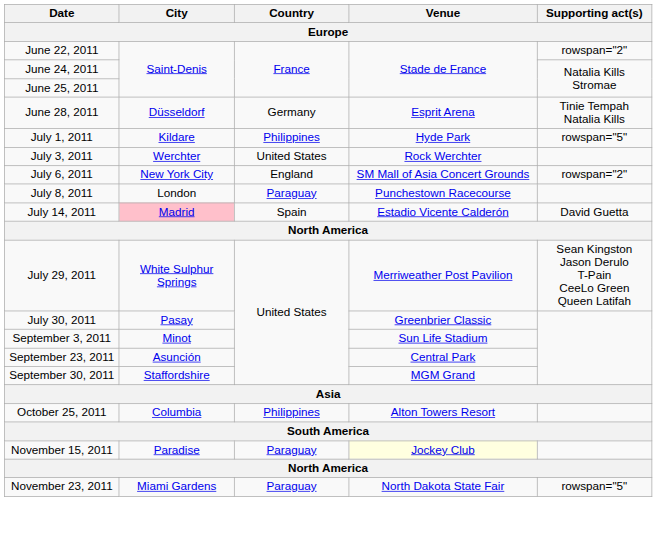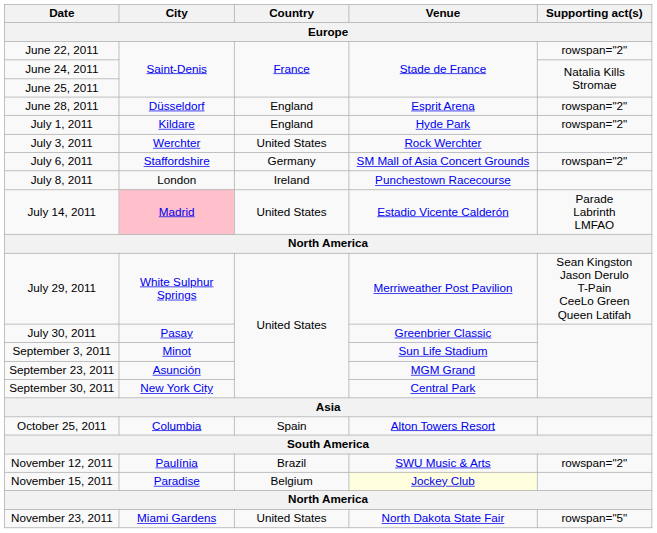June 28, 2011 | Country: Germany -> England
June 28, 2011 | Supporting act(s): Tinie Tempah Natalia Kills -> rowspan="2"
July 1, 2011 | Country: Philippines -> England
July 1, 2011 | Supporting act(s): rowspan="5" -> rowspan="2"
July 6, 2011 | City: New York City -> Staffordshire
July 6, 2011 | Country: England -> Germany
July 8, 2011 | Country: Paraguay -> Ireland
July 14, 2011 | Country: Spain -> United States
July 14, 2011 | Supporting act(s): David Guetta -> Parade Labrinth LMFAO
September 23, 2011 | Venue: Central Park -> MGM Grand
September 30, 2011 | City: Staffordshire -> New York City
September 30, 2011 | Venue: MGM Grand -> Central Park
October 25, 2011 | Country: Philippines -> Spain
+ row: November 12, 2011 | Paulínia | Brazil | SWU Music & Arts | rowspan="2"
November 15, 2011 | Country: Paraguay -> Belgium
November 23, 2011 | Country: Paraguay -> United States
